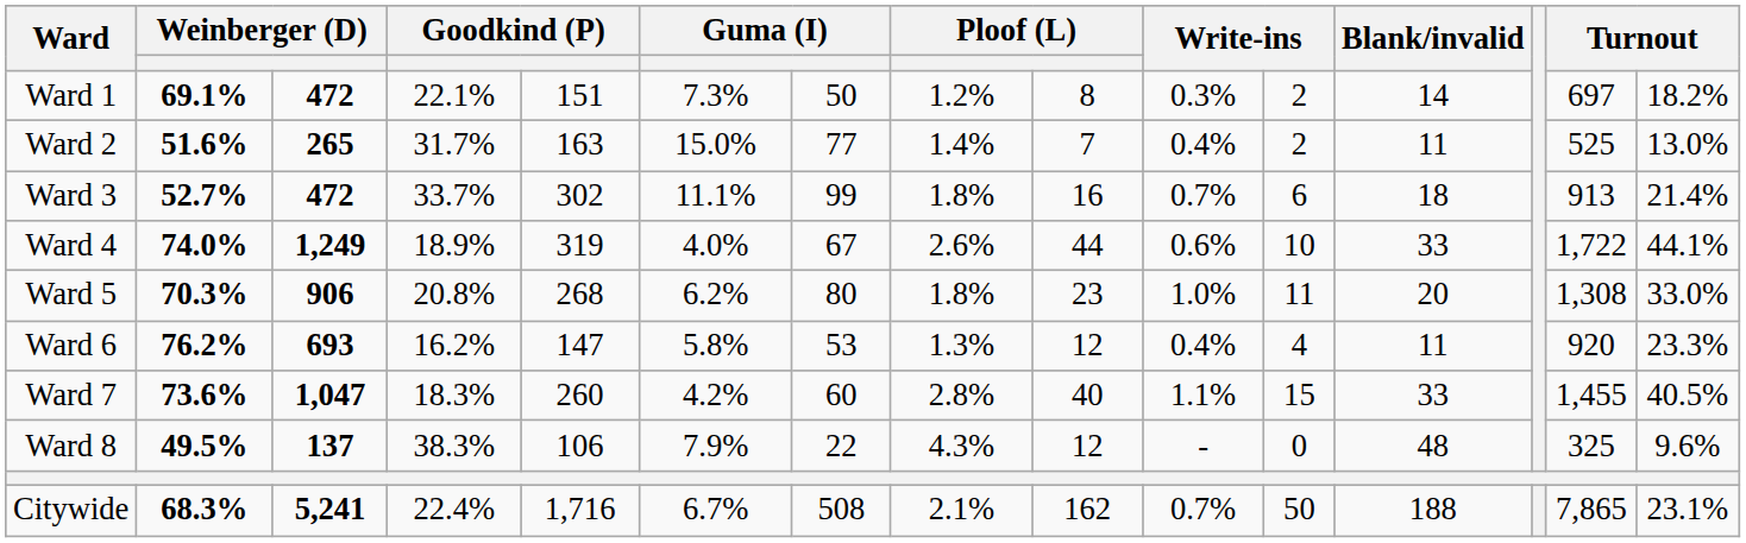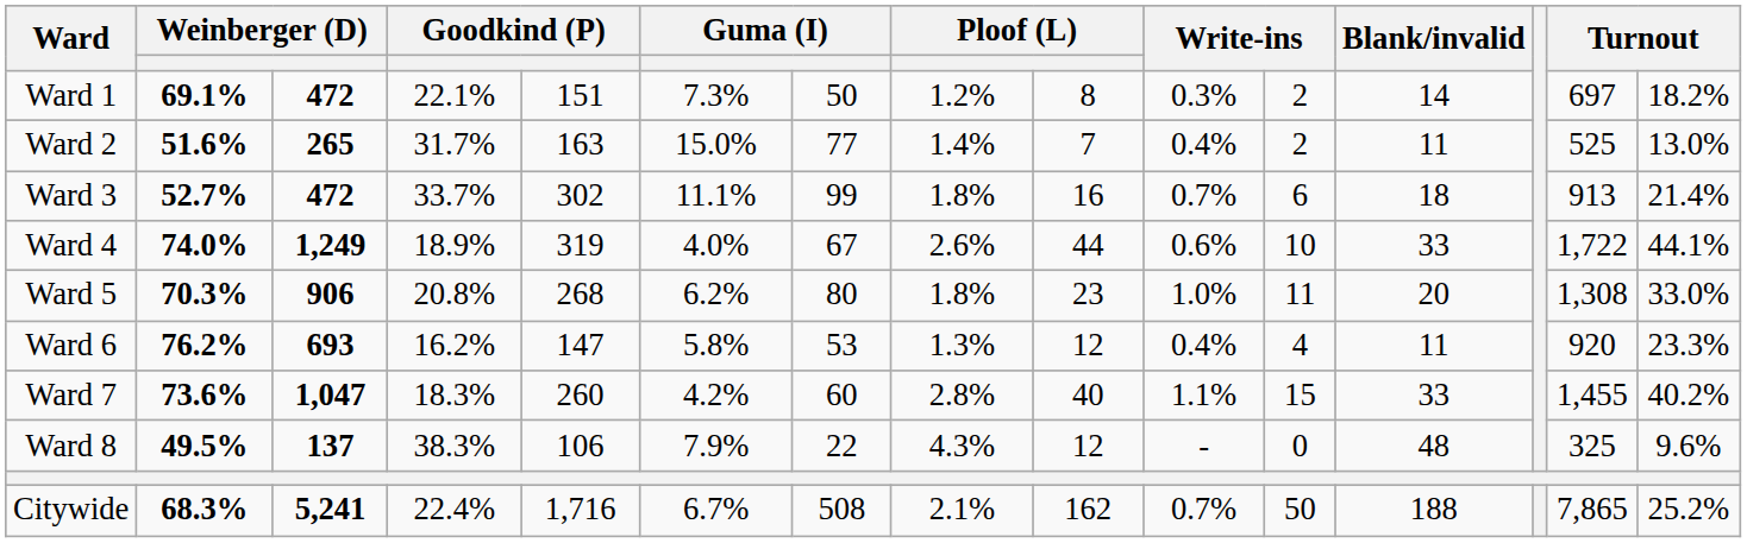Ward 7 | column 15: 40.5% -> 40.2%
Citywide | column 15: 23.1% -> 25.2%
